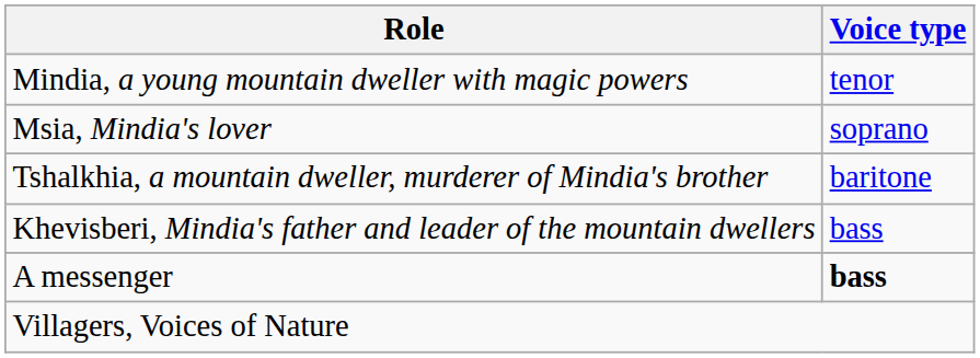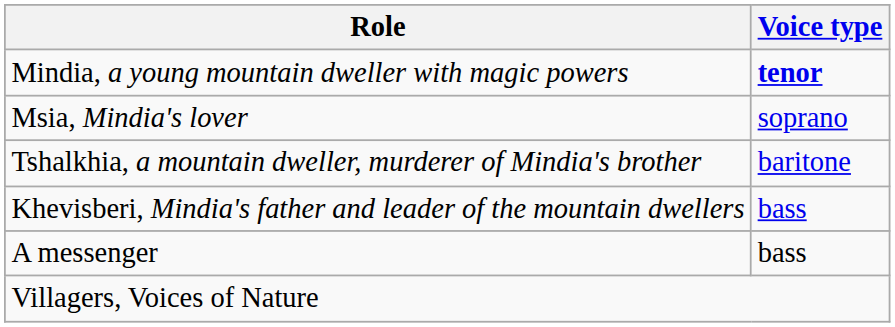Mindia, a young mountain dweller with magic powers | Voice type: normal -> bold
A messenger | Voice type: bold -> normal
